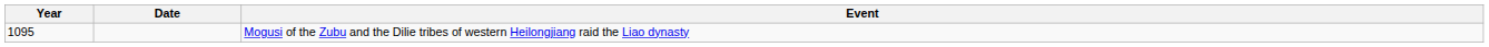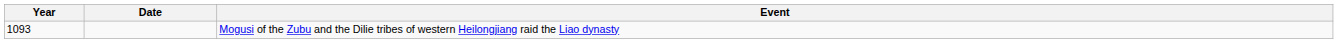row 2 | Year: 1095 -> 1093
